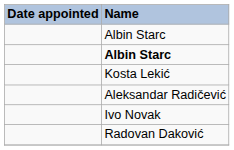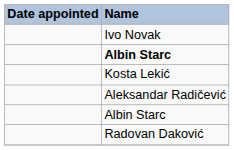row 2 | Name: Albin Starc -> Ivo Novak
row 6 | Name: Ivo Novak -> Albin Starc
